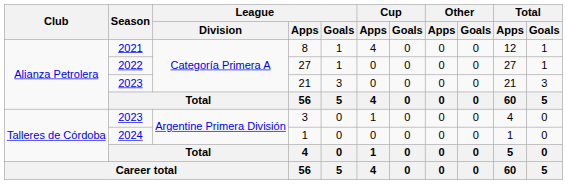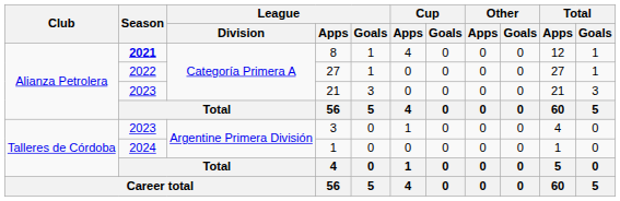8 | Season: normal -> bold
